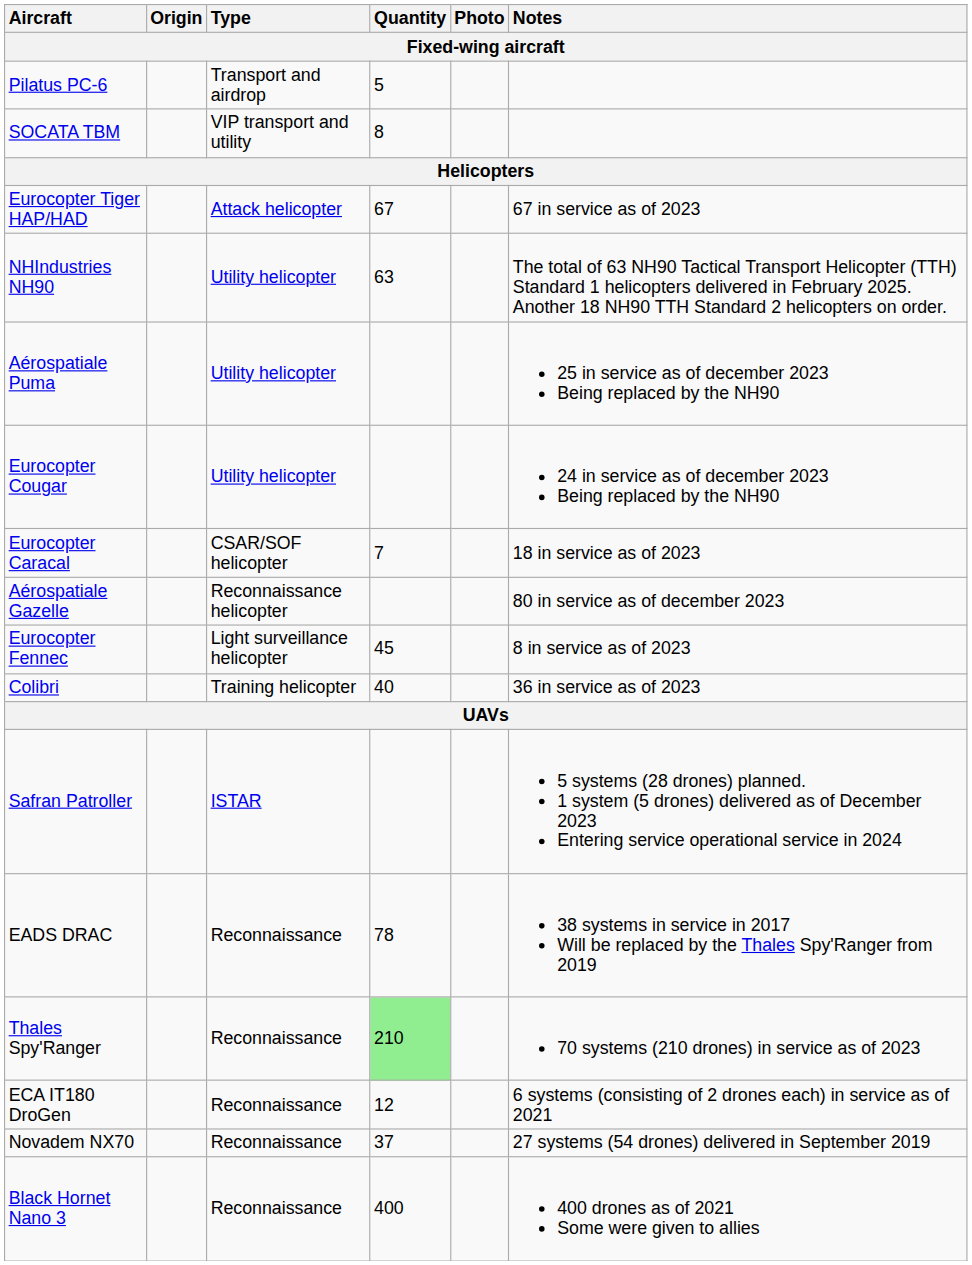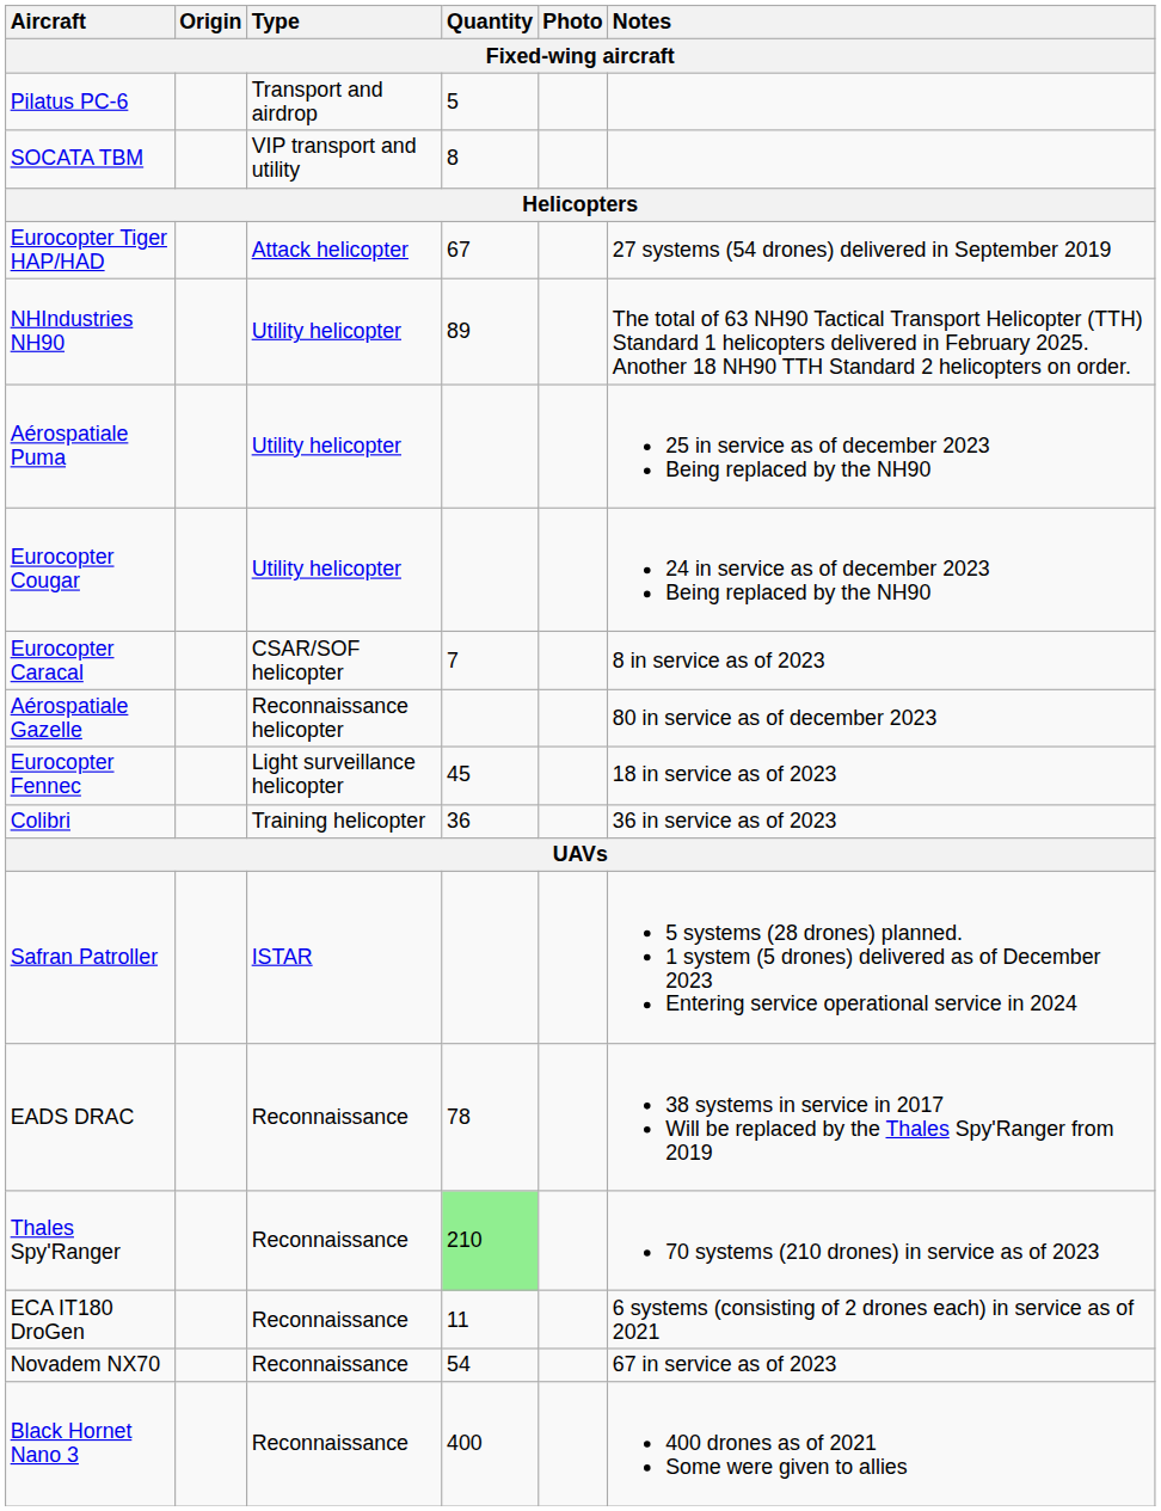Eurocopter Tiger HAP/HAD | Notes: 67 in service as of 2023 -> 27 systems (54 drones) delivered in September 2019
NHIndustries NH90 | Quantity: 63 -> 89
Eurocopter Caracal | Notes: 18 in service as of 2023 -> 8 in service as of 2023
Eurocopter Fennec | Notes: 8 in service as of 2023 -> 18 in service as of 2023
Colibri | Quantity: 40 -> 36
ECA IT180 DroGen | Quantity: 12 -> 11
Novadem NX70 | Quantity: 37 -> 54
Novadem NX70 | Notes: 27 systems (54 drones) delivered in September 2019 -> 67 in service as of 2023
